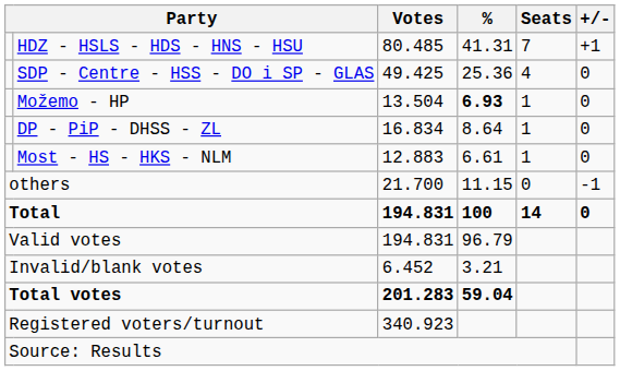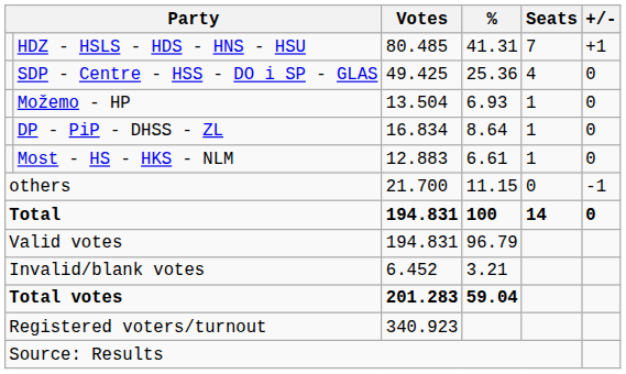Možemo - HP | %: bold -> normal
